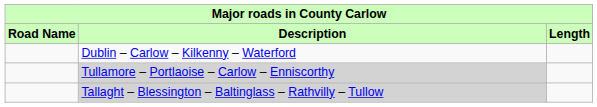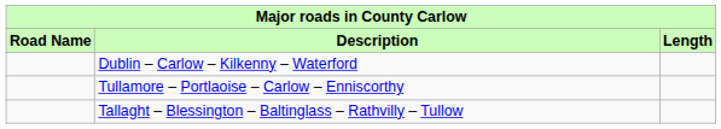Tullamore – Portlaoise – Carlow – Enniscorthy | Description: lightgrey background -> no background
Tallaght – Blessington – Baltinglass – Rathvilly – Tullow | Description: lightgrey background -> no background
